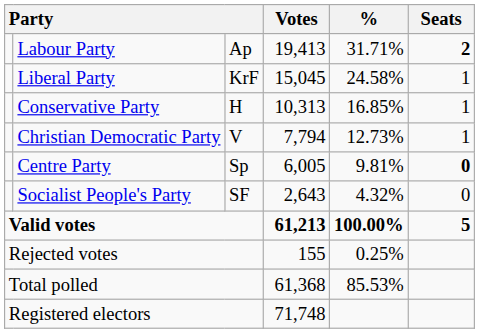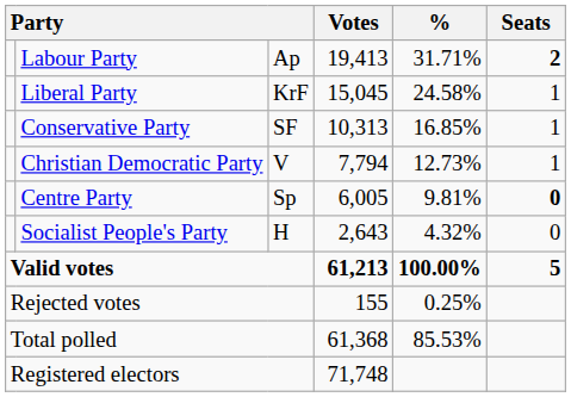Conservative Party | column 3: H -> SF
Socialist People's Party | column 3: SF -> H
